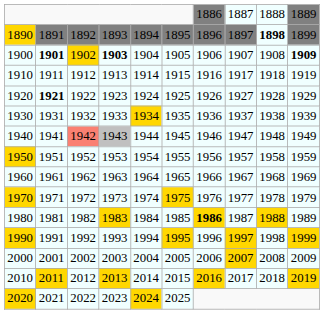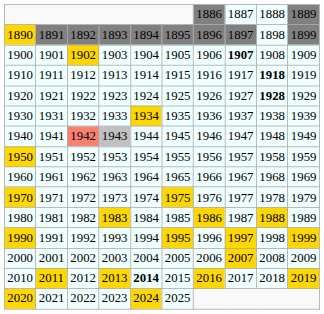1890 | column 9: bold -> normal
1900 | column 2: bold -> normal
1900 | column 4: bold -> normal
1900 | column 8: normal -> bold
1900 | column 10: bold -> normal
1910 | column 9: normal -> bold
1920 | column 2: bold -> normal
1920 | column 9: normal -> bold
1980 | column 7: bold -> normal
2010 | column 5: normal -> bold
